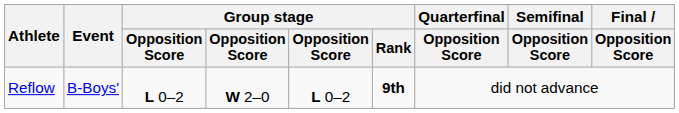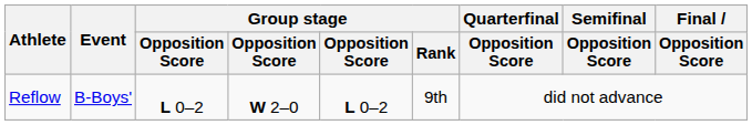Reflow | Group stage / Rank: bold -> normal
